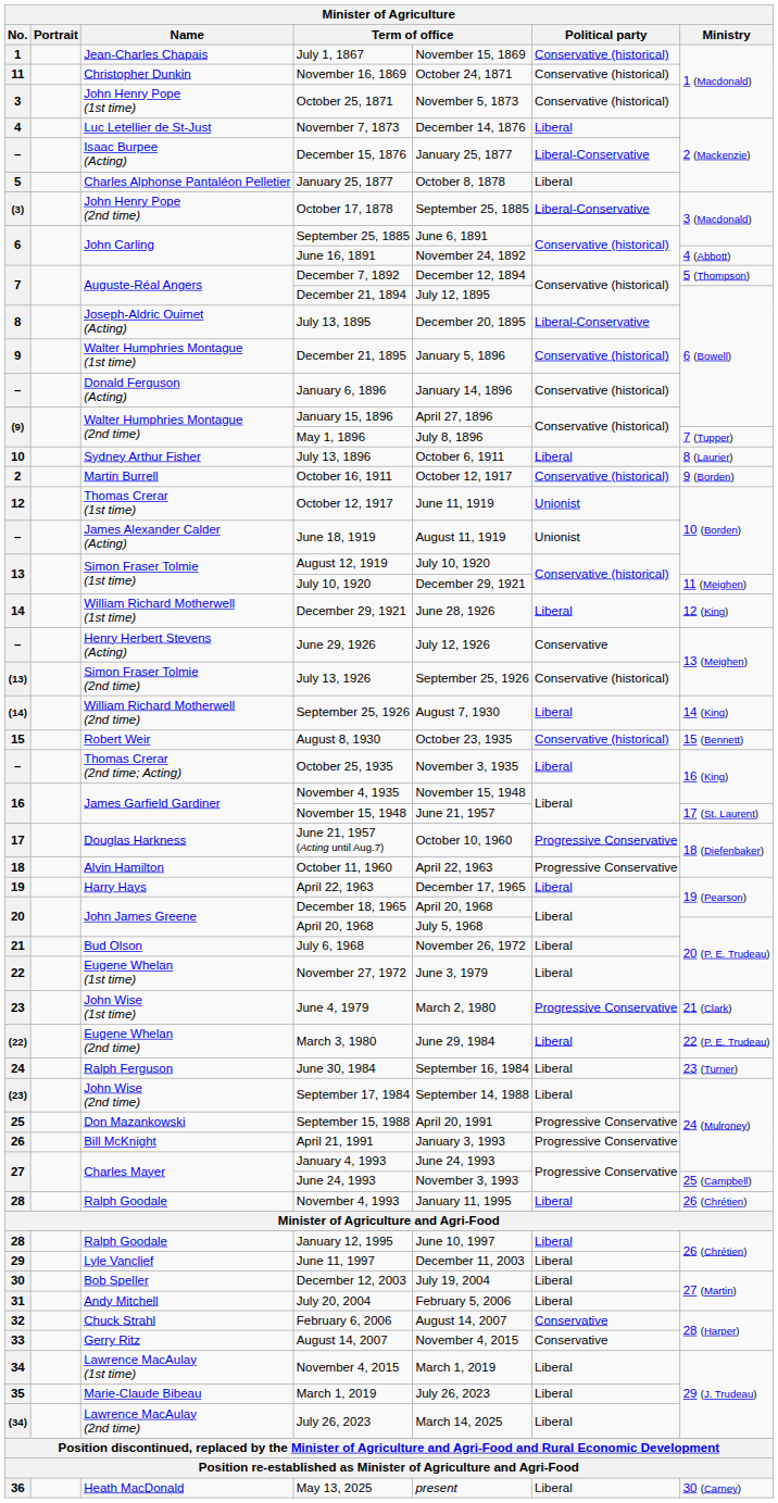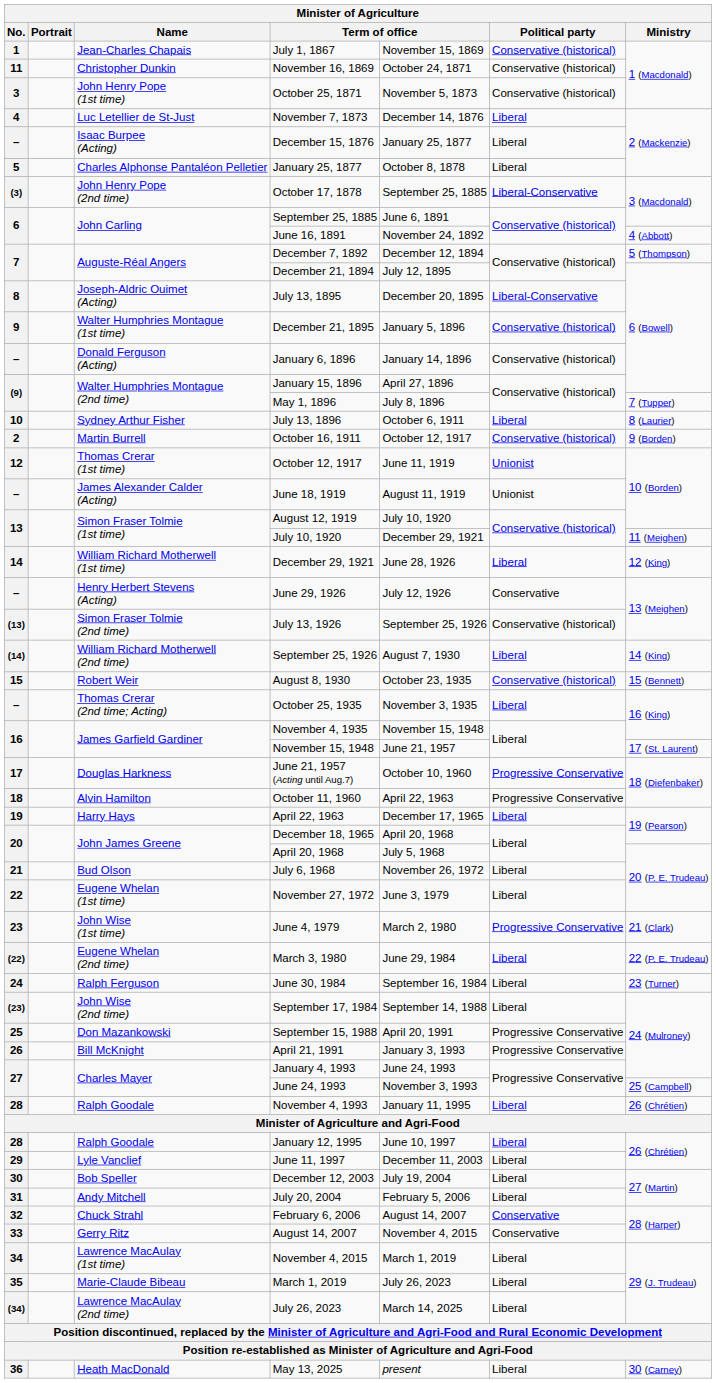December 15, 1876 | Political party: Liberal-Conservative -> Liberal
